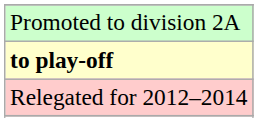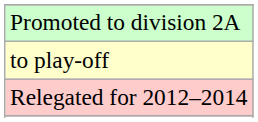row 2 | column 1: bold -> normal
